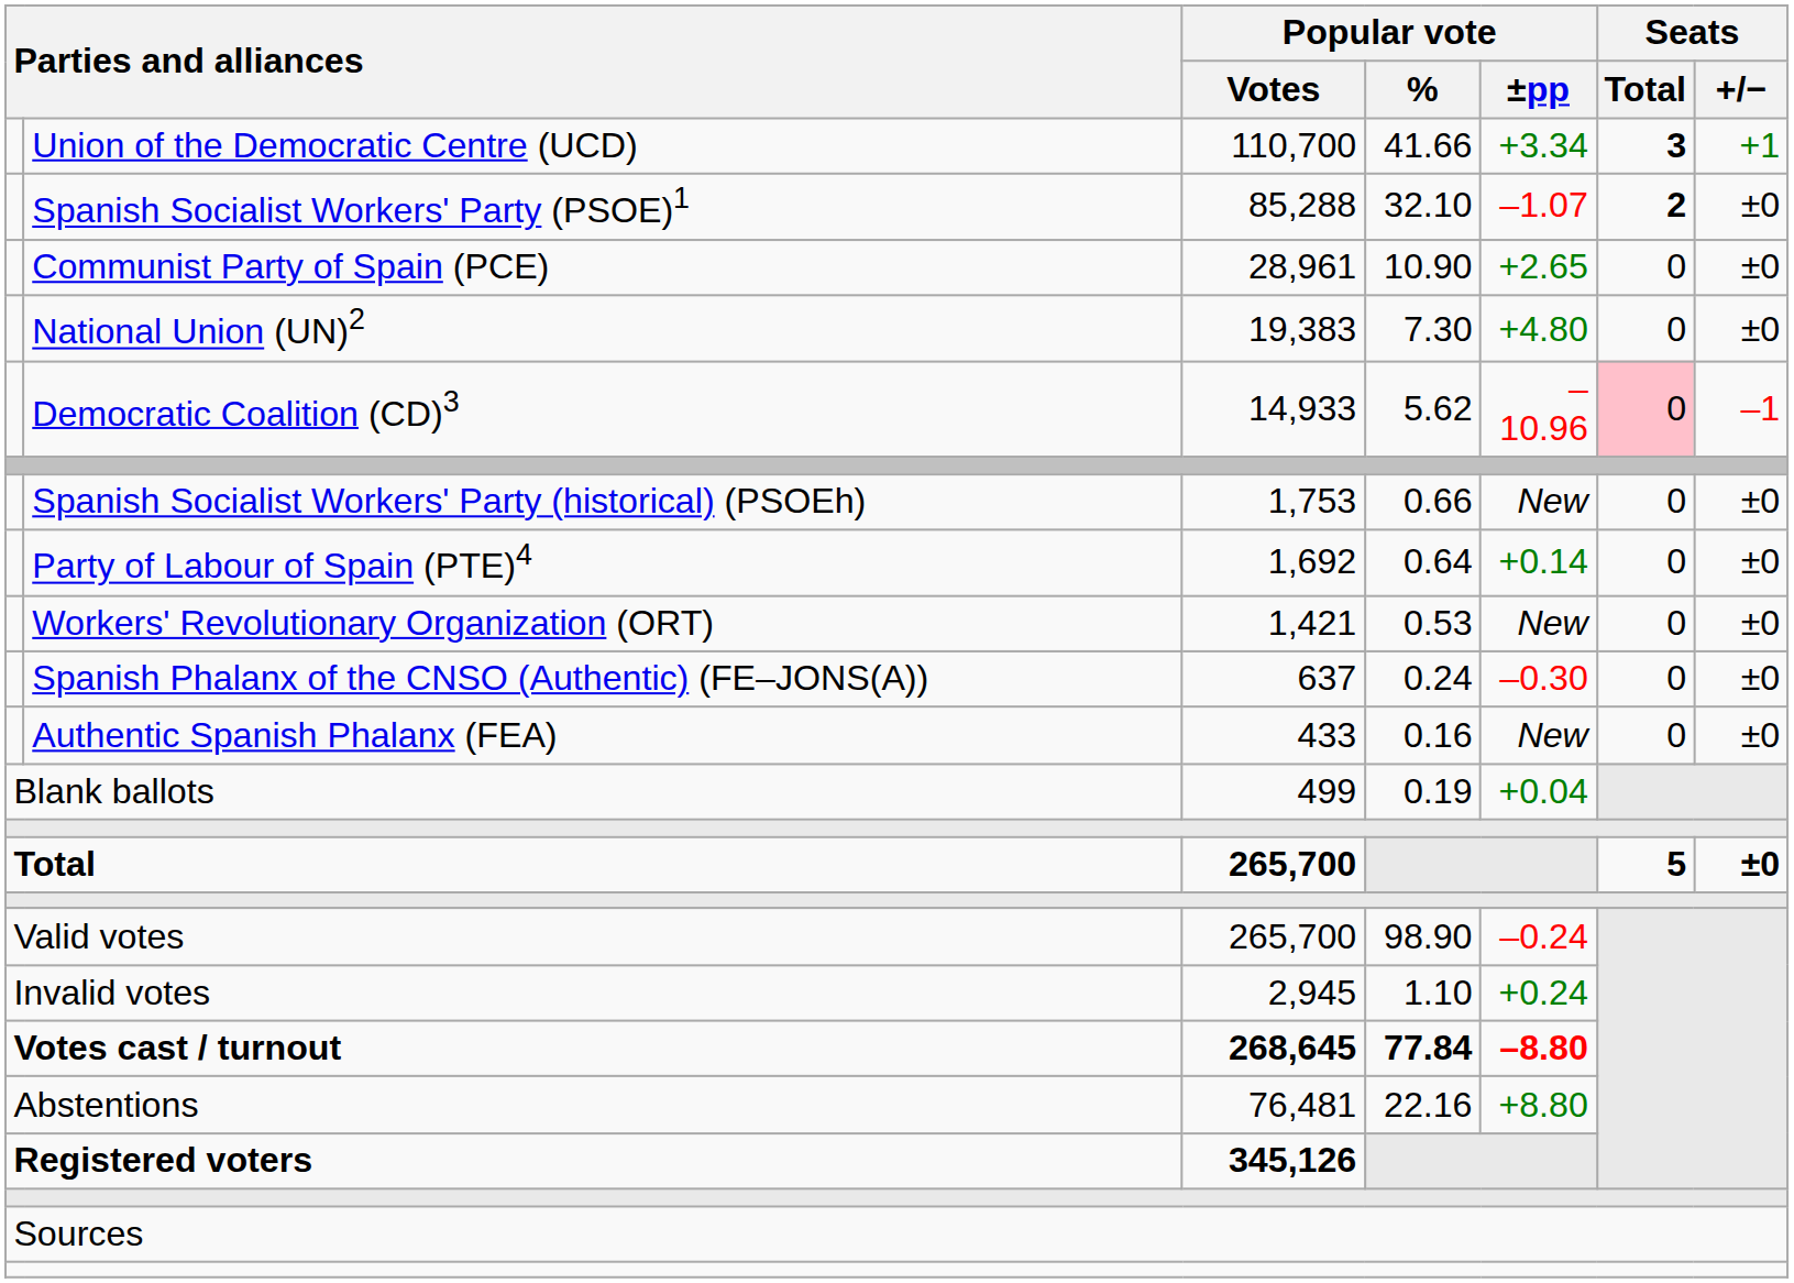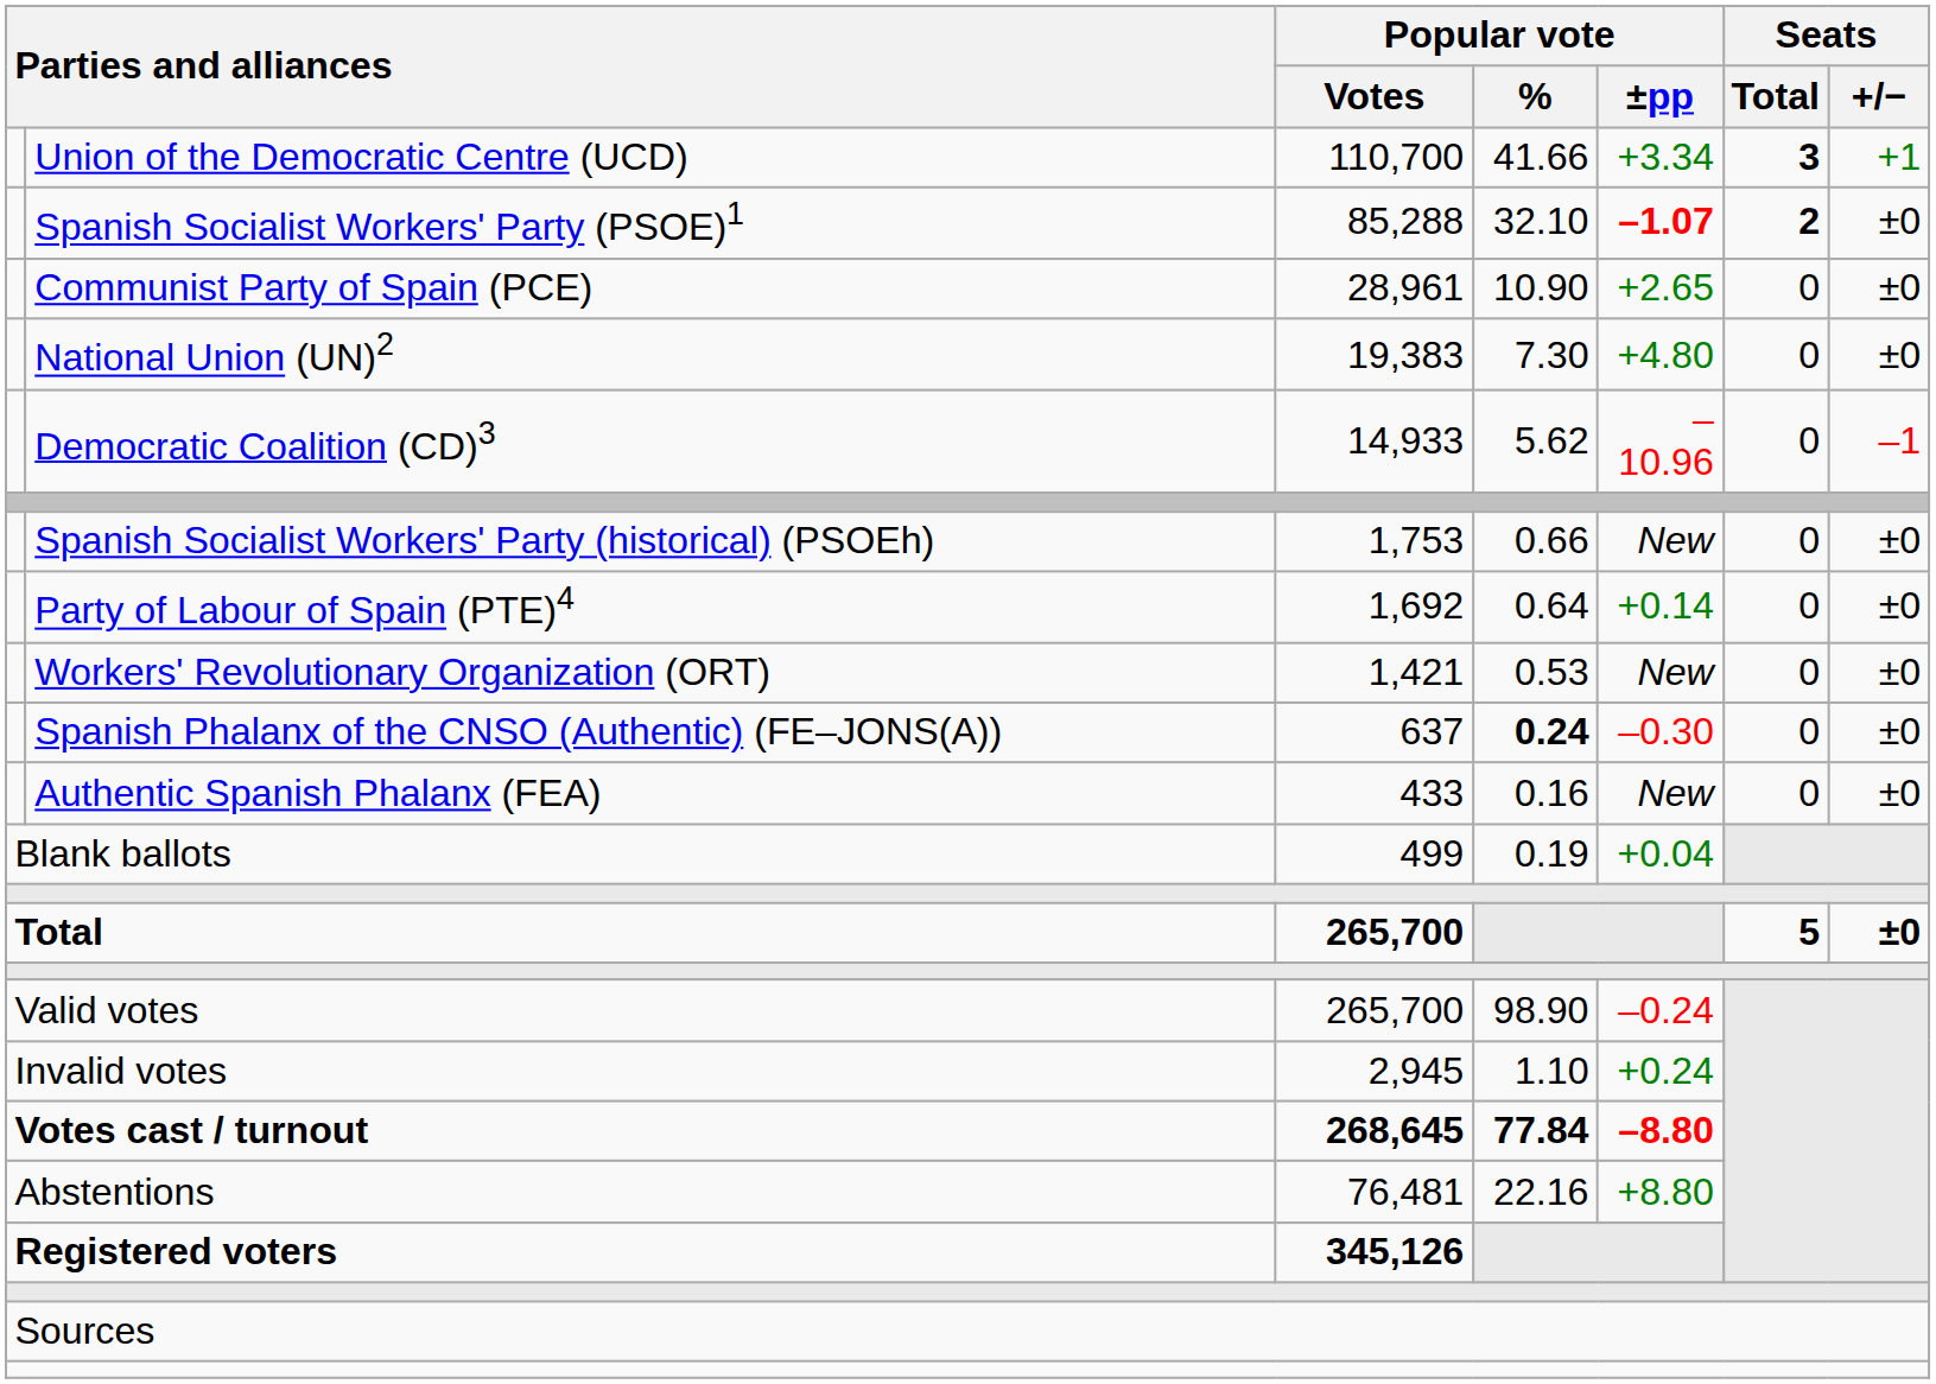Spanish Socialist Workers' Party (PSOE)1 | Popular vote / ±pp: normal -> bold
Democratic Coalition (CD)3 | Seats / Total: pink background -> no background
Spanish Phalanx of the CNSO (Authentic) (FE–JONS(A)) | Popular vote / %: normal -> bold
